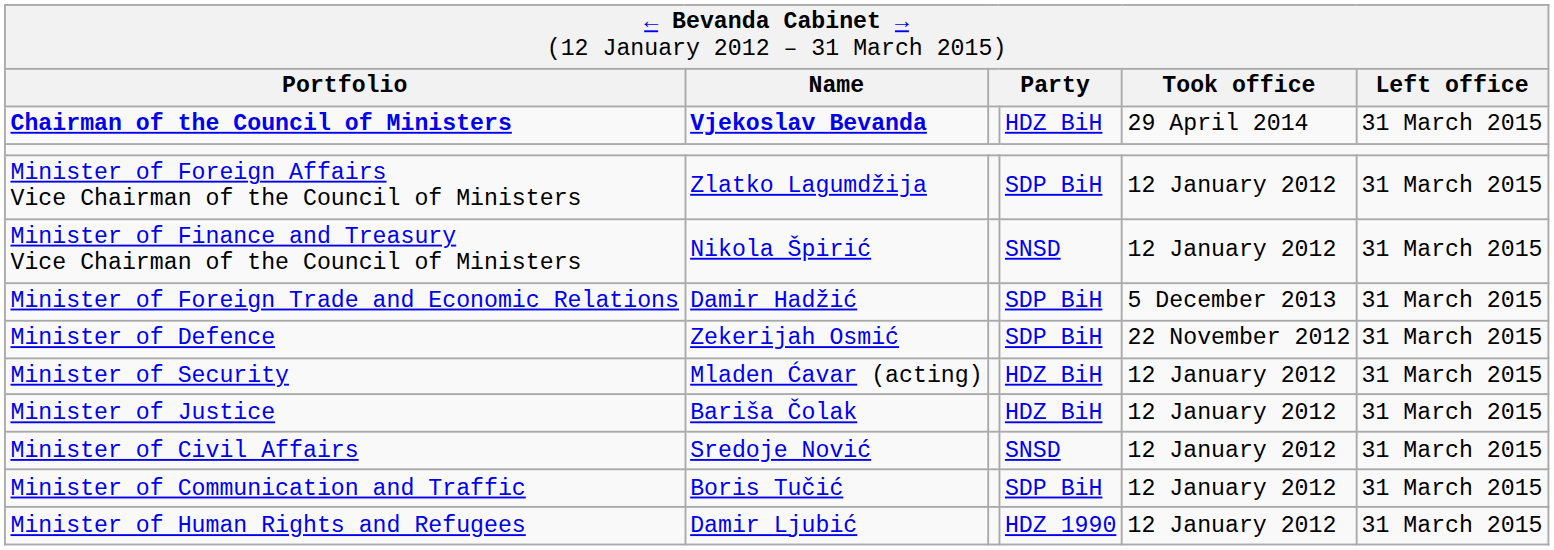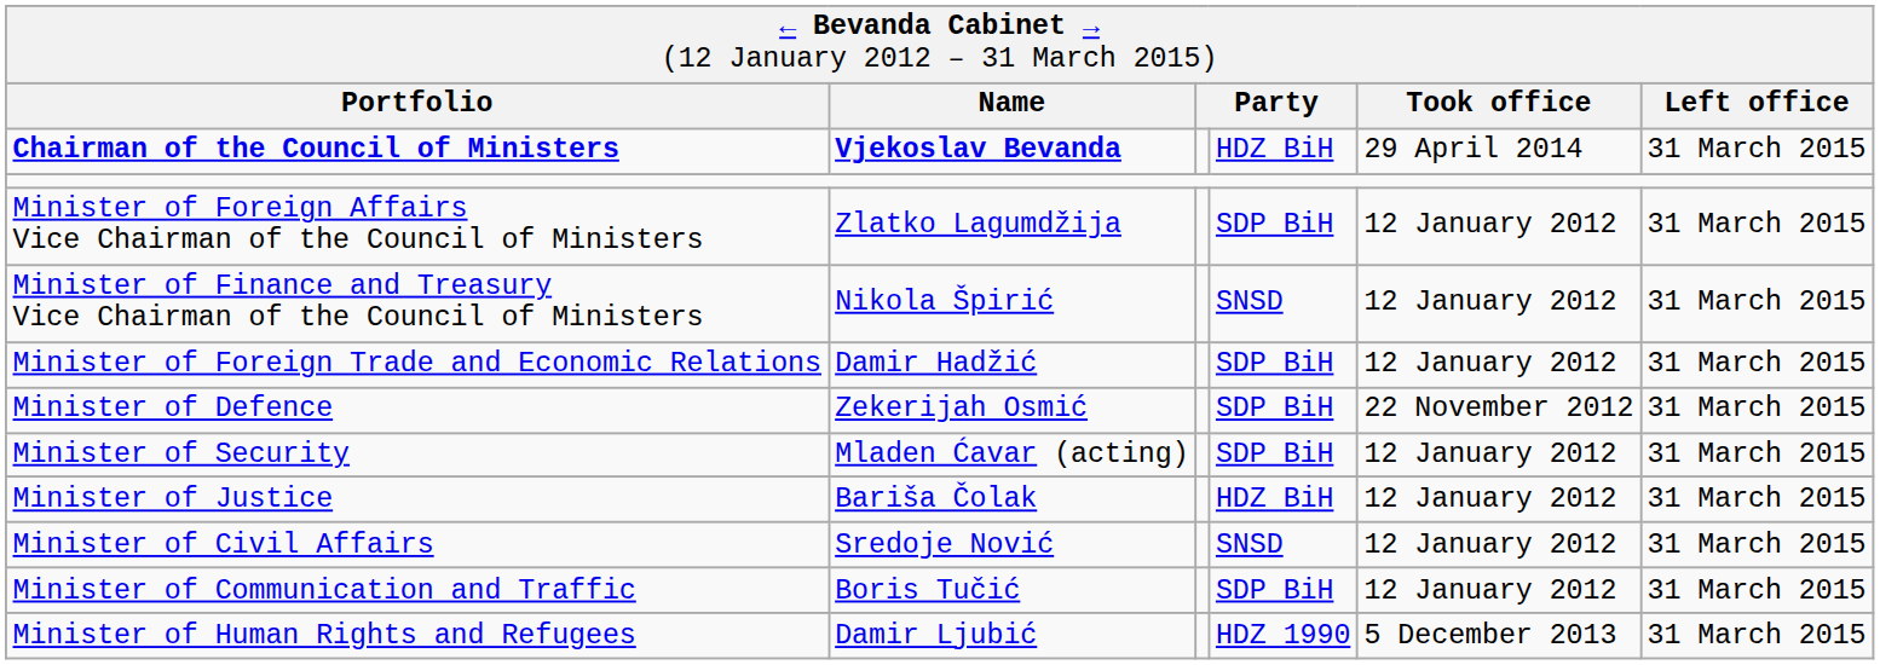Minister of Foreign Trade and Economic Relations | column 5: 5 December 2013 -> 12 January 2012
Minister of Security | column 4: HDZ BiH -> SDP BiH
Minister of Human Rights and Refugees | column 5: 12 January 2012 -> 5 December 2013
